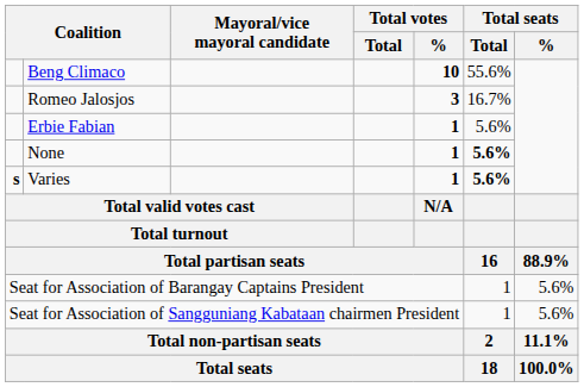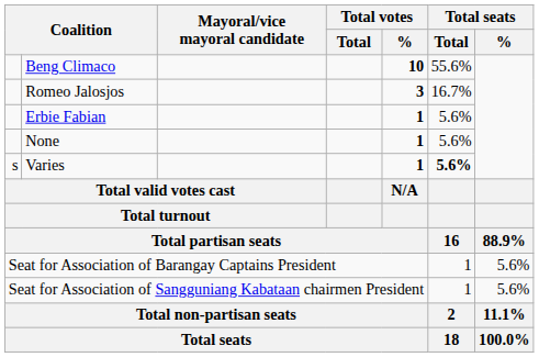None | Total seats / Total: bold -> normal
Varies | column 1: bold -> normal
